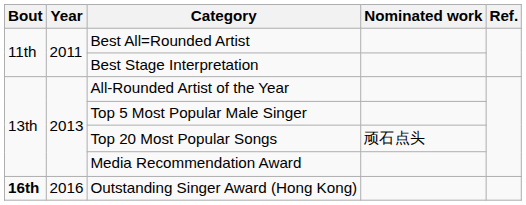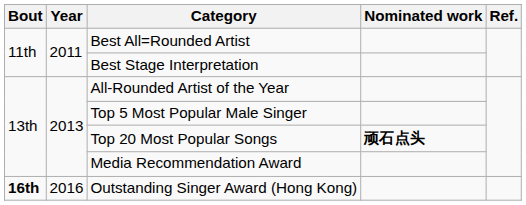Top 20 Most Popular Songs | Nominated work: normal -> bold
